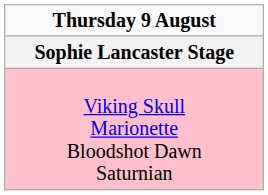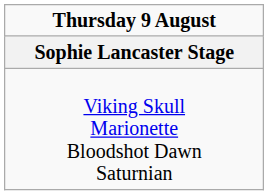row 3 | column 1: pink background -> no background
